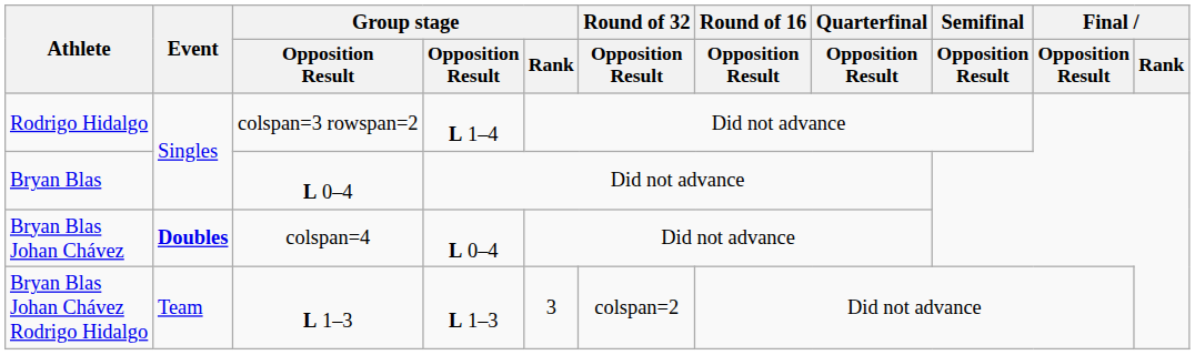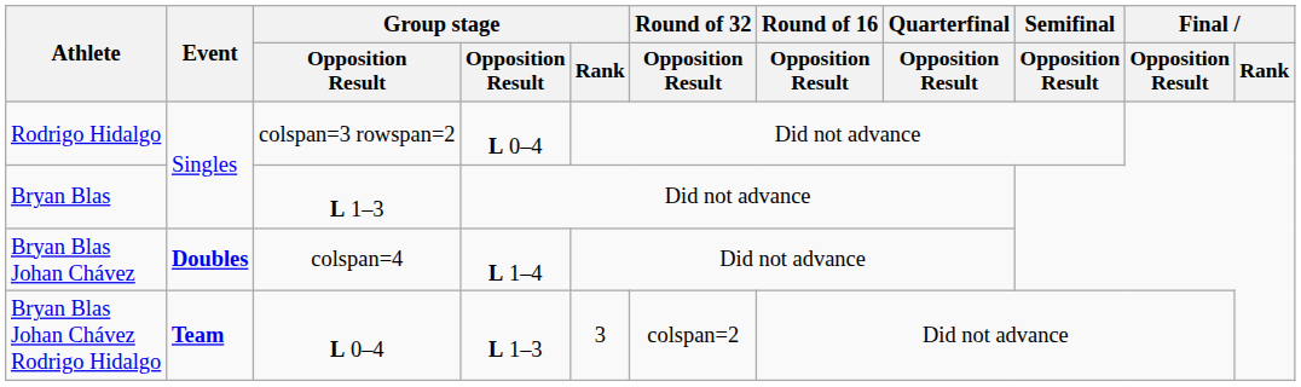Rodrigo Hidalgo | column 4: L 1–4 -> L 0–4
Bryan Blas | column 3: L 0–4 -> L 1–3
Bryan Blas Johan Chávez | column 4: L 0–4 -> L 1–4
Bryan Blas Johan Chávez Rodrigo Hidalgo | Event: normal -> bold
Bryan Blas Johan Chávez Rodrigo Hidalgo | column 3: L 1–3 -> L 0–4
